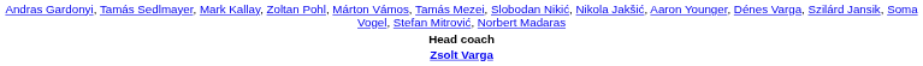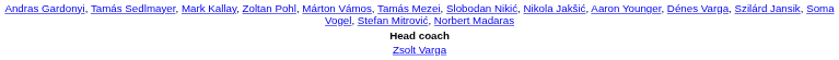row 3 | column 1: bold -> normal
